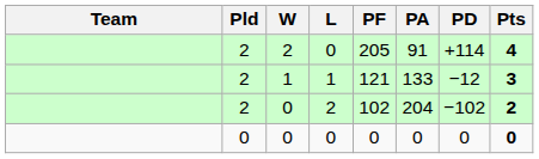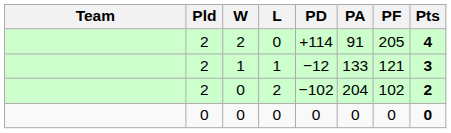columns swapped: PF <-> PD
